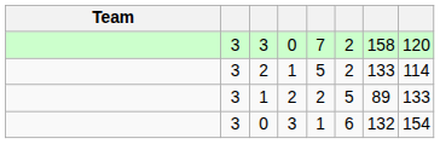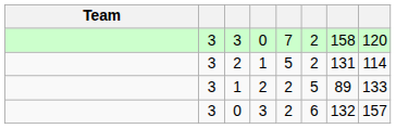row 3 | column 7: 133 -> 131
row 5 | column 5: 1 -> 2
row 5 | column 8: 154 -> 157
